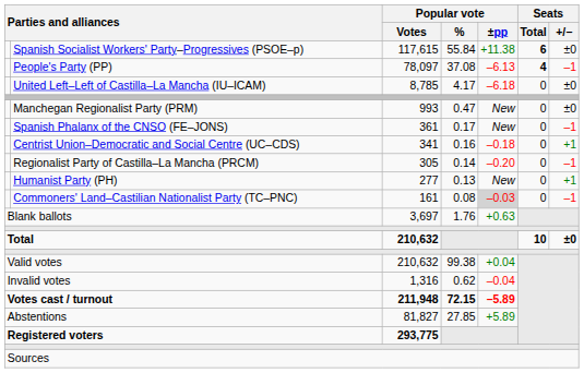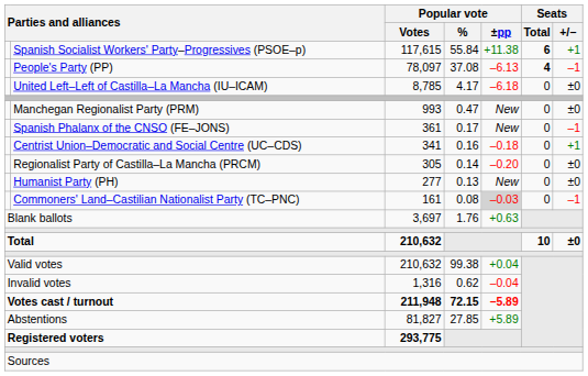Spanish Socialist Workers' Party–Progressives (PSOE–p) | Seats / +/−: ±0 -> +1
Regionalist Party of Castilla–La Mancha (PRCM) | Seats / +/−: –1 -> ±0
Humanist Party (PH) | Seats / +/−: +1 -> ±0
